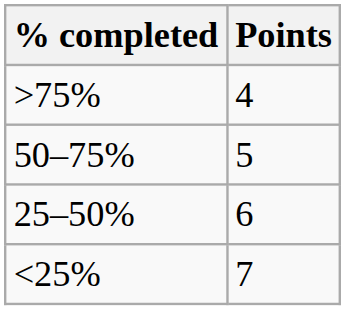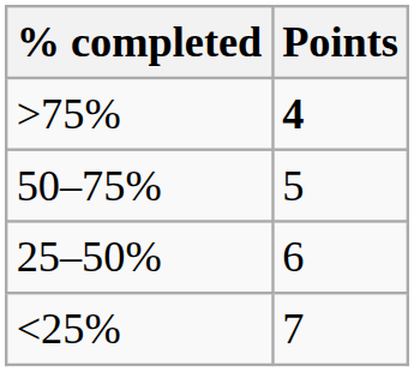>75% | Points: normal -> bold
